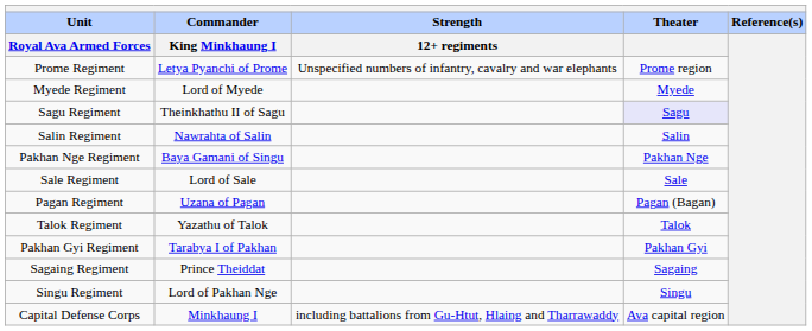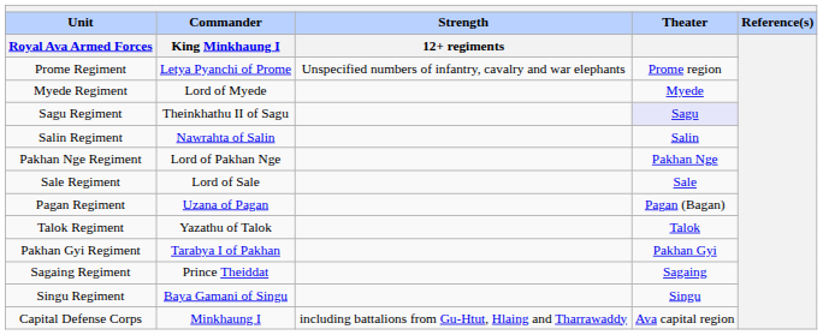Pakhan Nge Regiment | Commander / King Minkhaung I: Baya Gamani of Singu -> Lord of Pakhan Nge
Singu Regiment | Commander / King Minkhaung I: Lord of Pakhan Nge -> Baya Gamani of Singu
